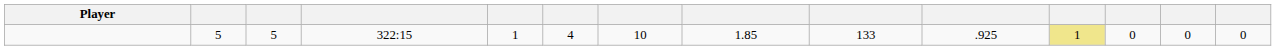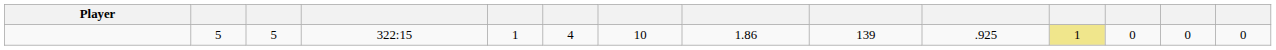row 2 | column 8: 1.85 -> 1.86
row 2 | column 9: 133 -> 139
